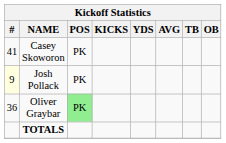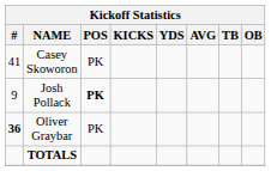Josh Pollack | #: lightyellow background -> no background
Josh Pollack | POS: normal -> bold
Oliver Graybar | #: normal -> bold
Oliver Graybar | POS: lightgreen background -> no background
